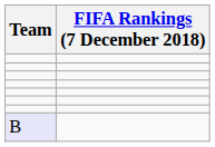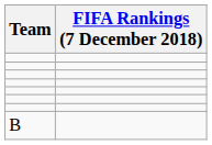row 9 | Team: lavender background -> no background
